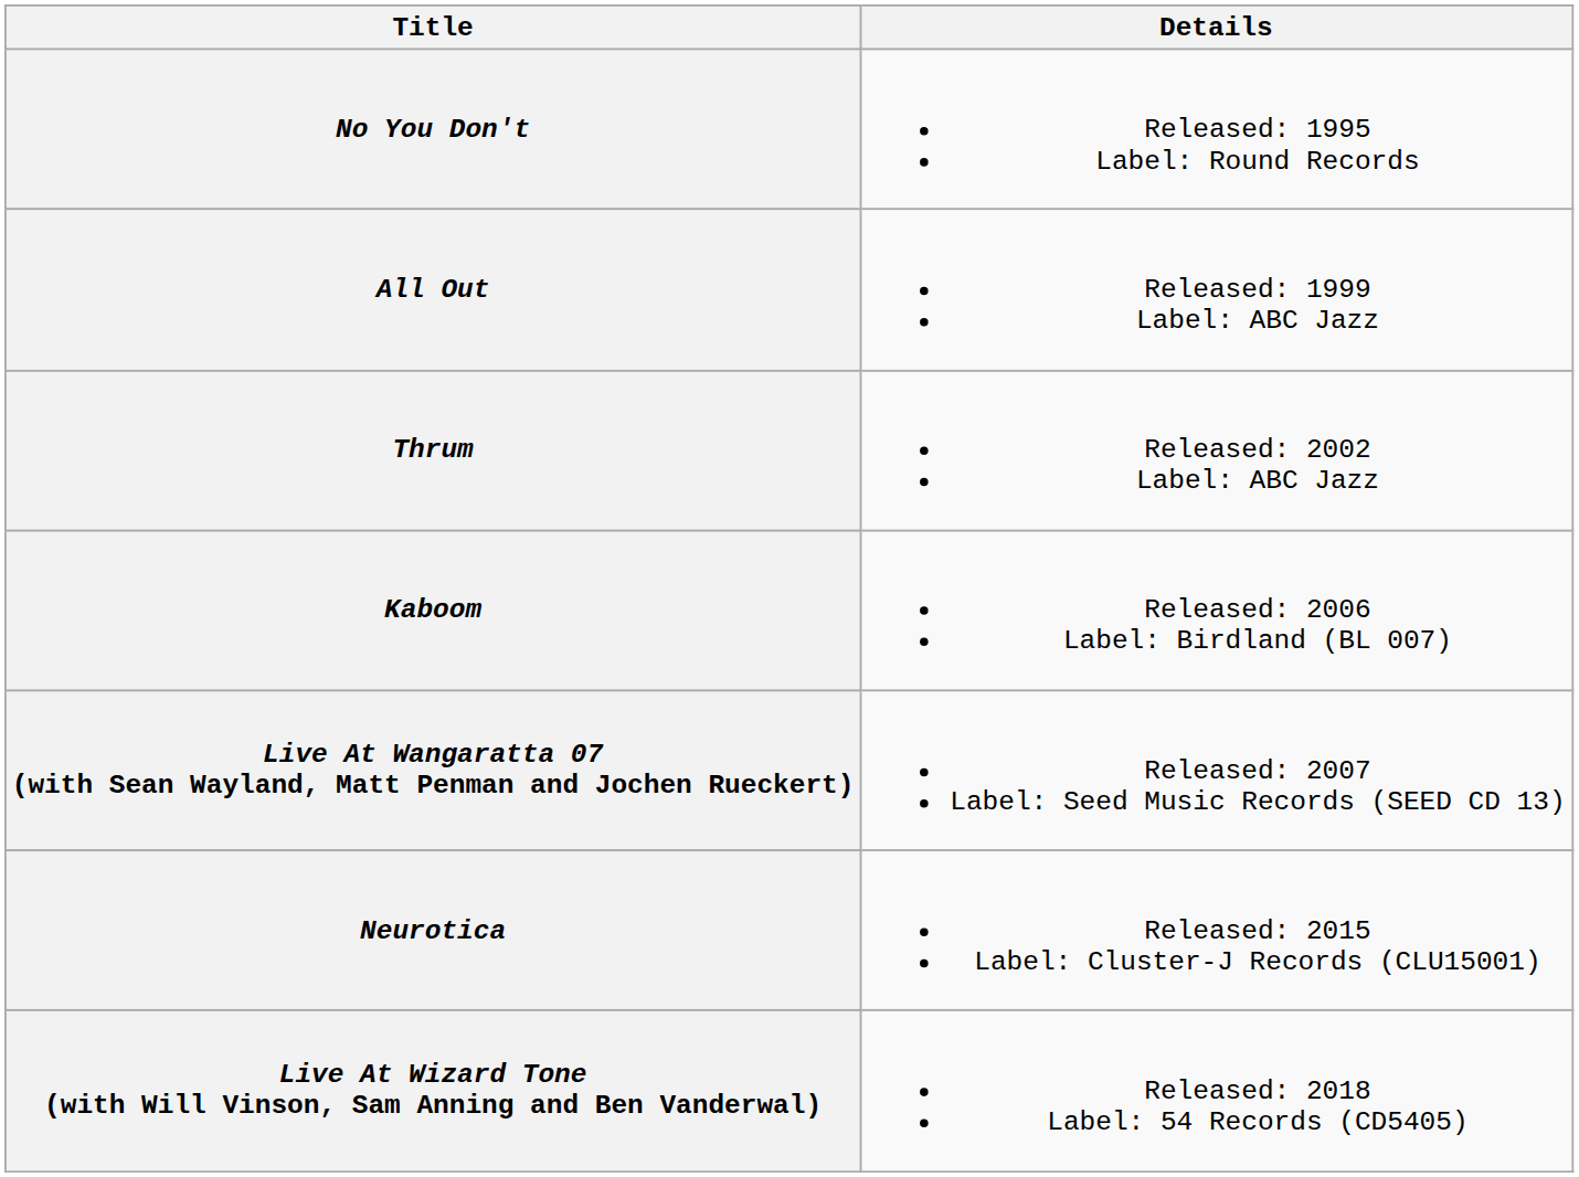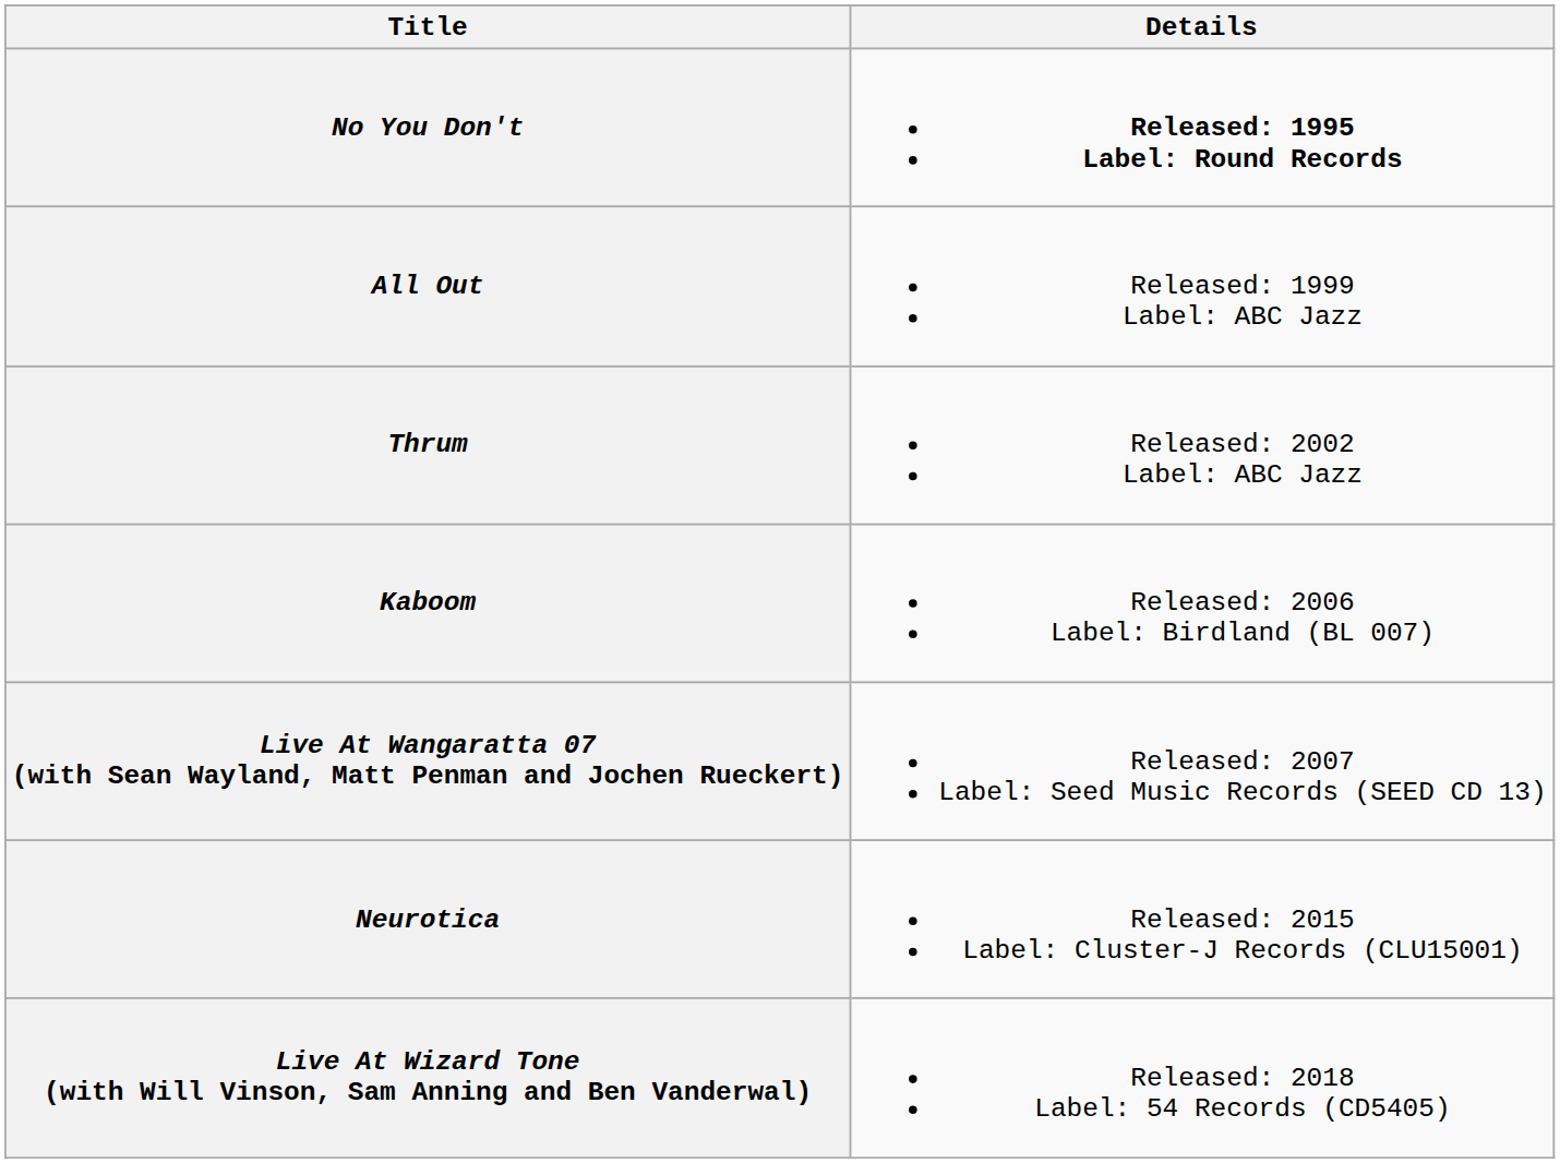No You Don't | Details: normal -> bold
